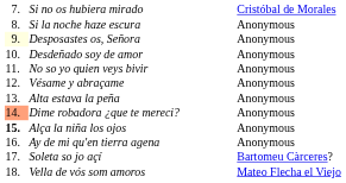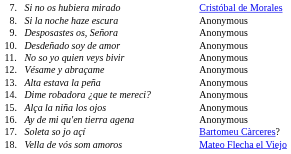Desposastes os, Señora | column 1: lightyellow background -> no background
Dime robadora ¿que te mereci? | column 1: lightsalmon background -> no background
Alça la niña los ojos | column 1: bold -> normal
